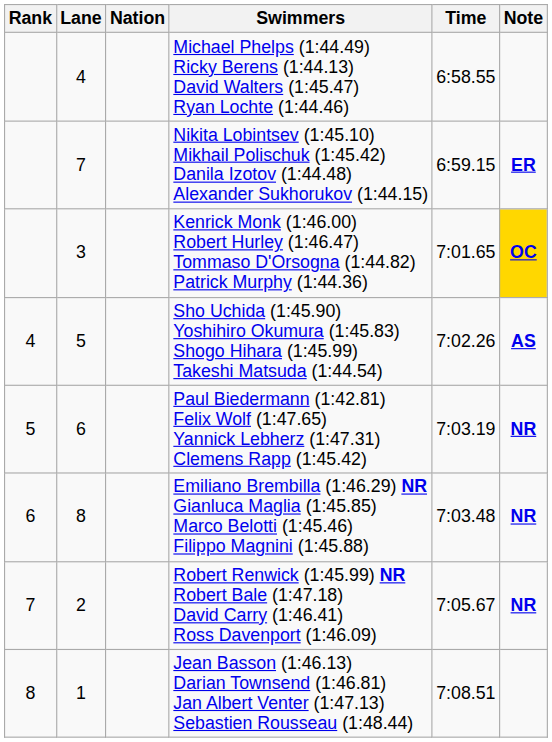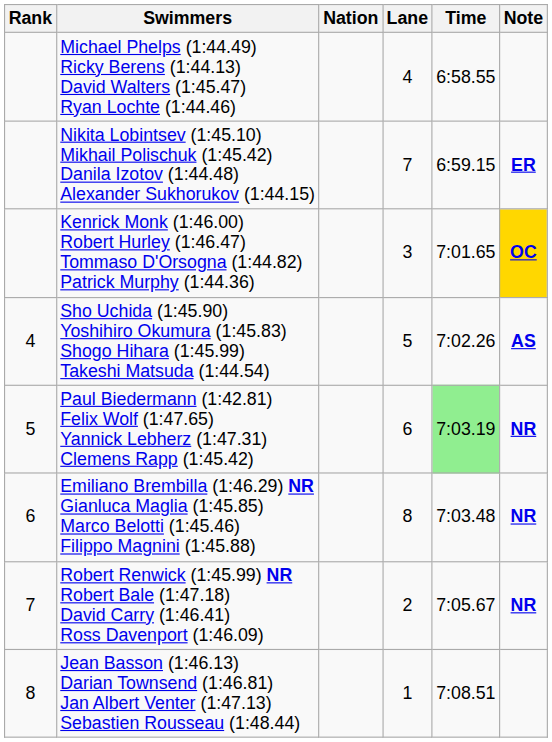columns swapped: Lane <-> Swimmers
row 6 | Time: no background -> lightgreen background
